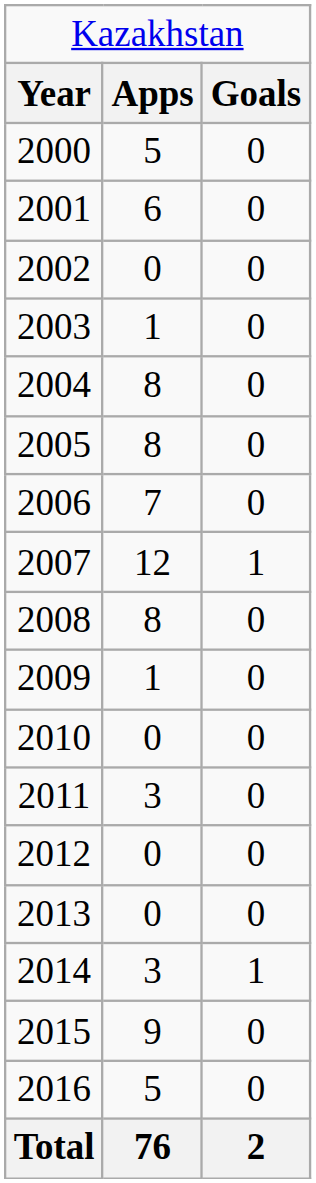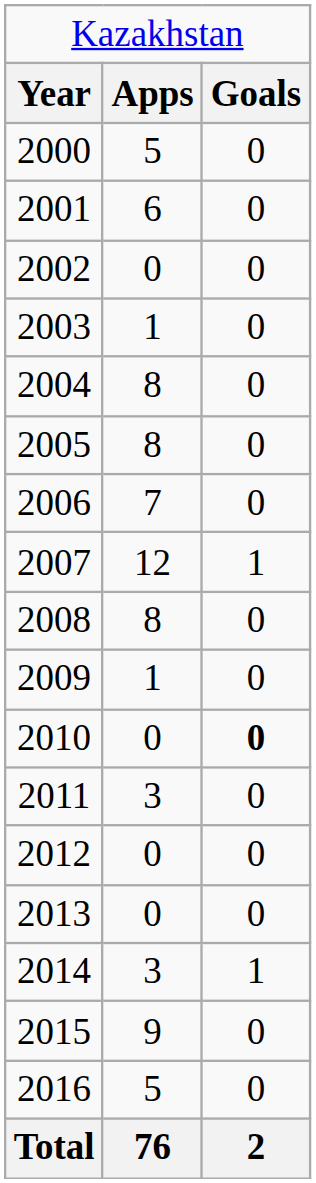2010 | column 3: normal -> bold
